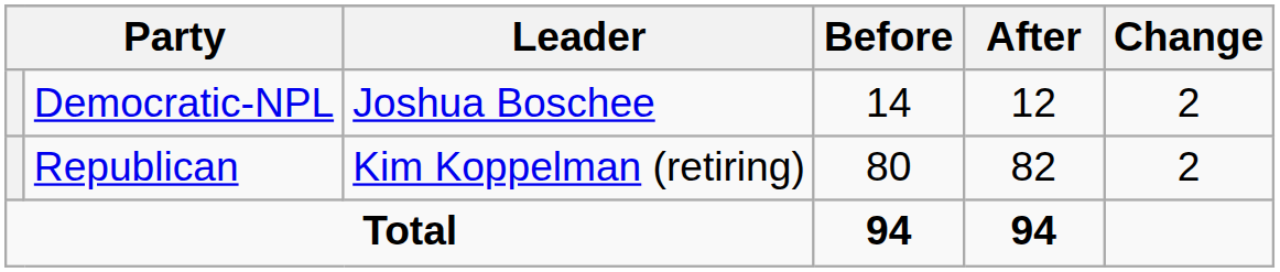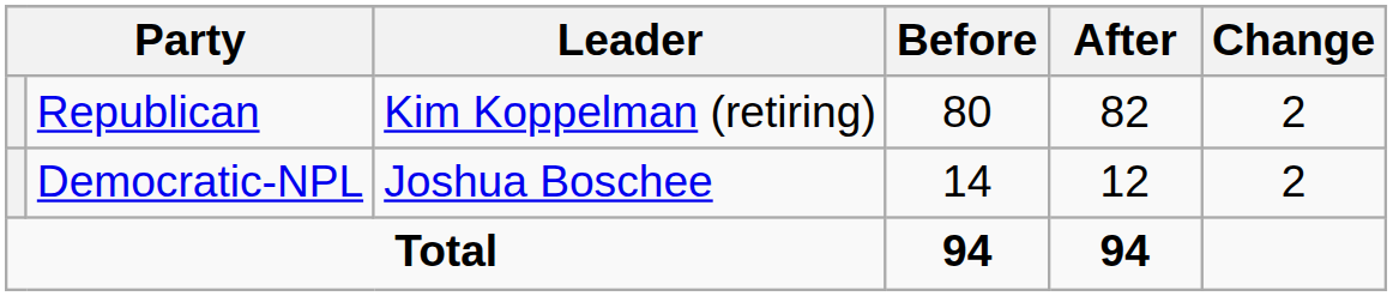rows swapped: Republican <-> Democratic-NPL
